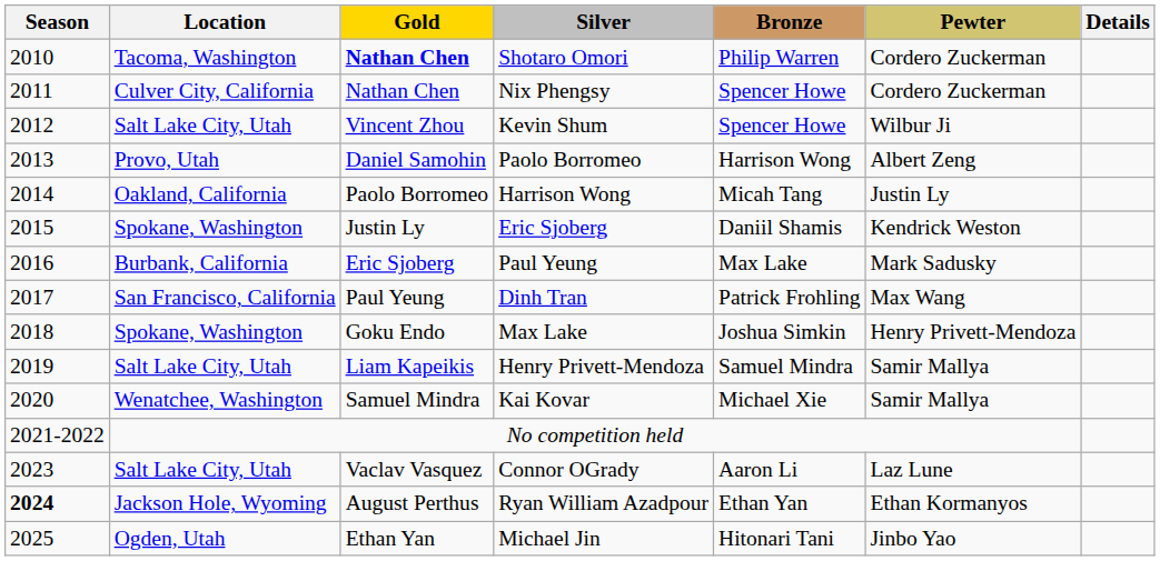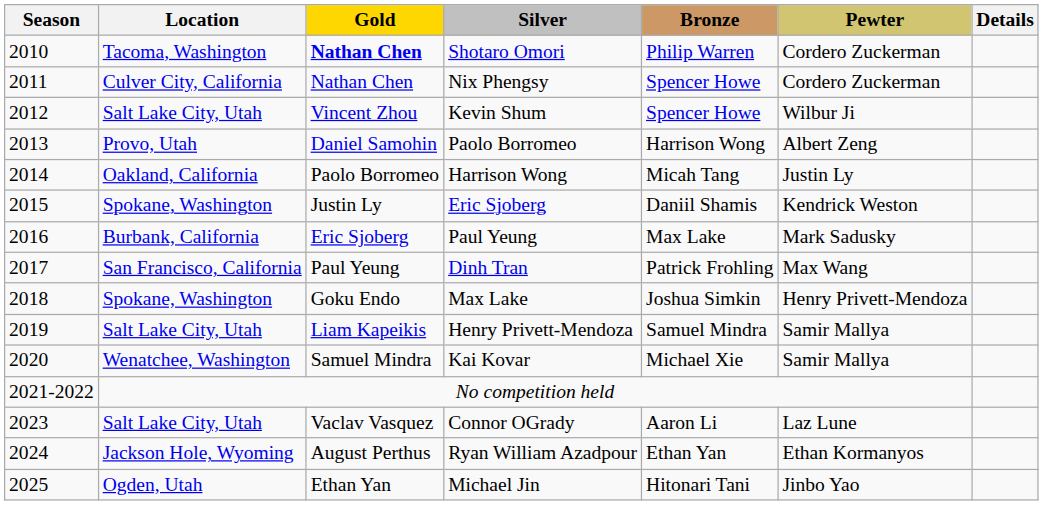Ryan William Azadpour | Season: bold -> normal
